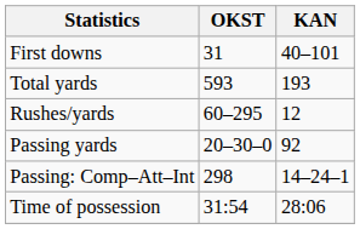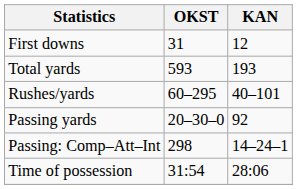First downs | KAN: 40–101 -> 12
Rushes/yards | KAN: 12 -> 40–101
